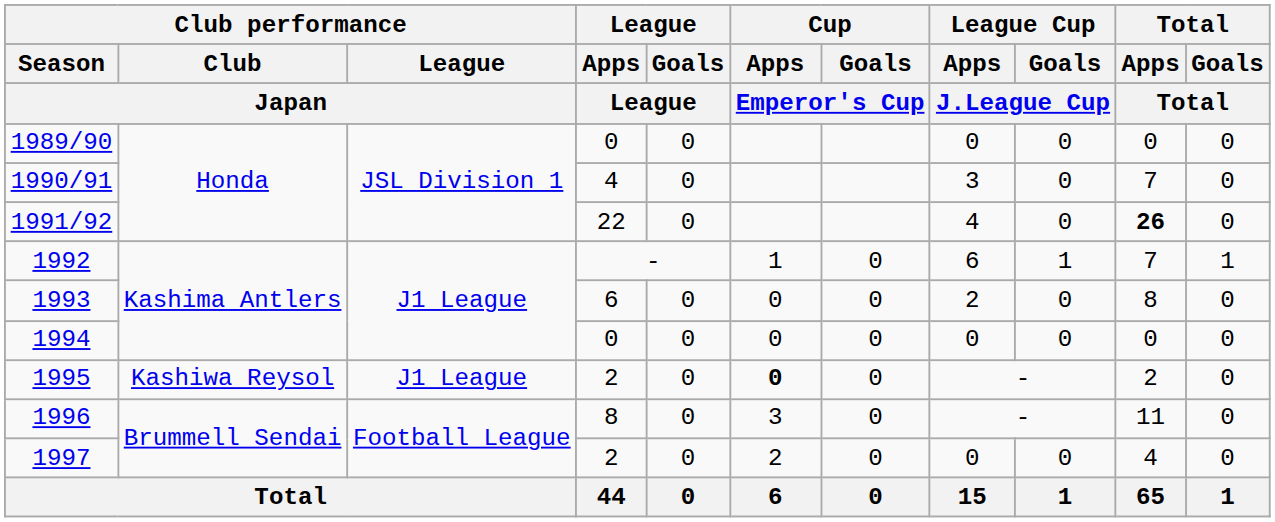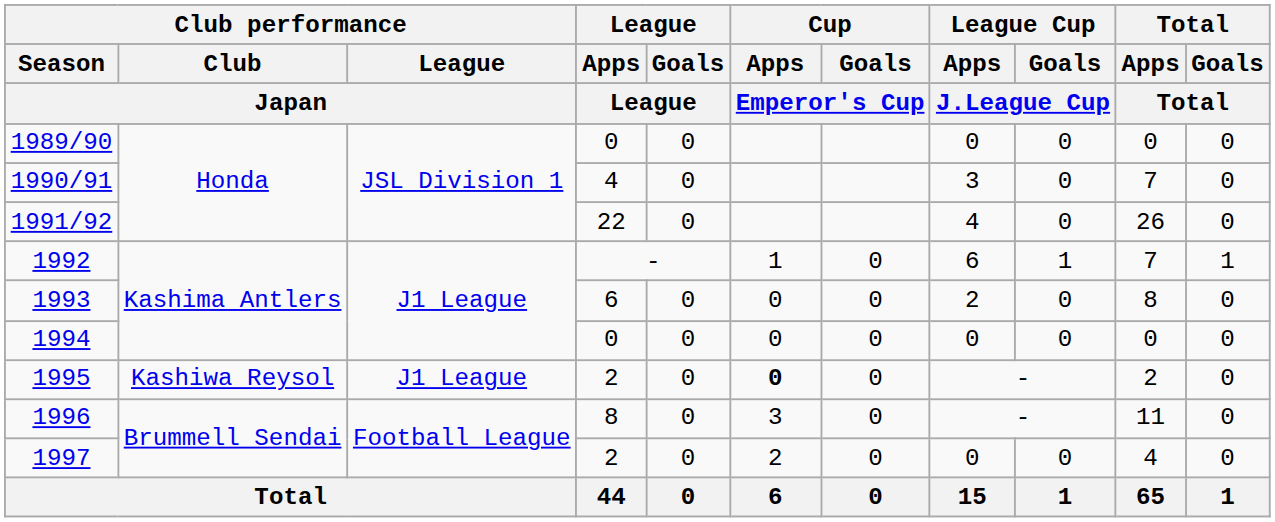1991/92 | Total / Apps / Total: bold -> normal
